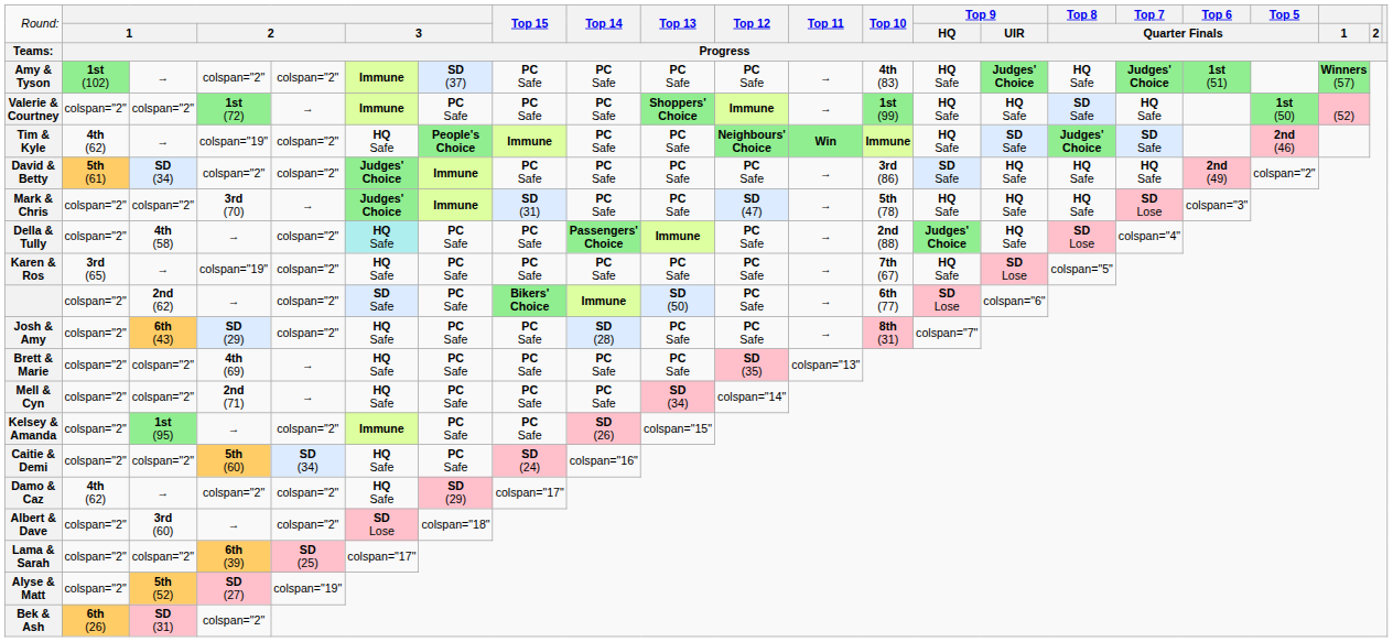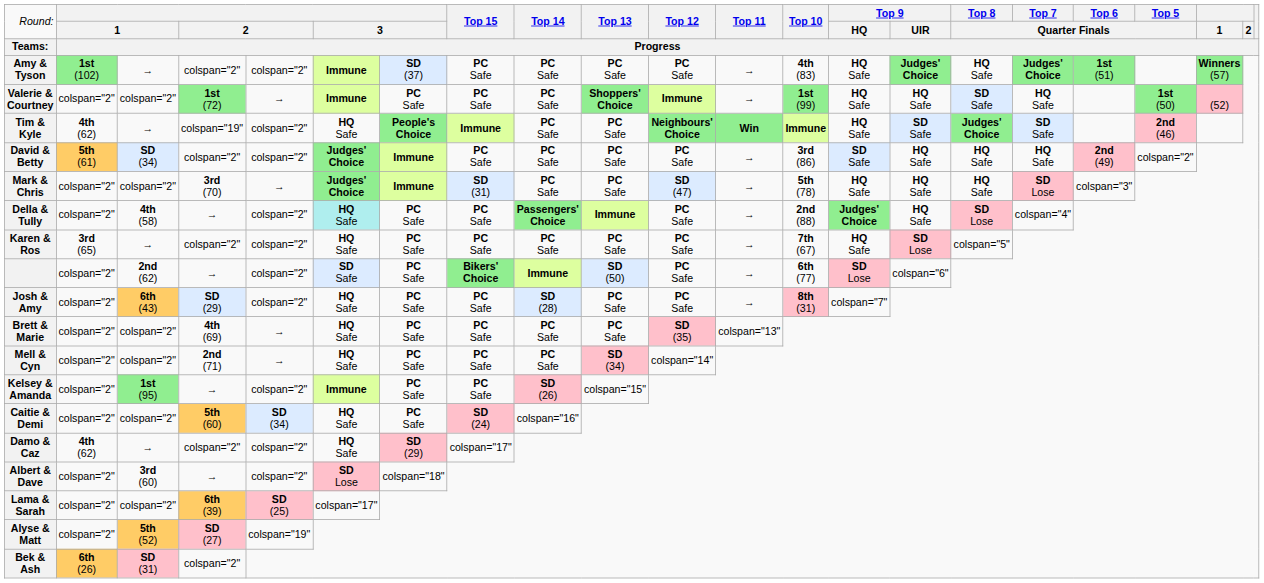Karen & Ros | column 4: colspan="19" -> colspan="2"
